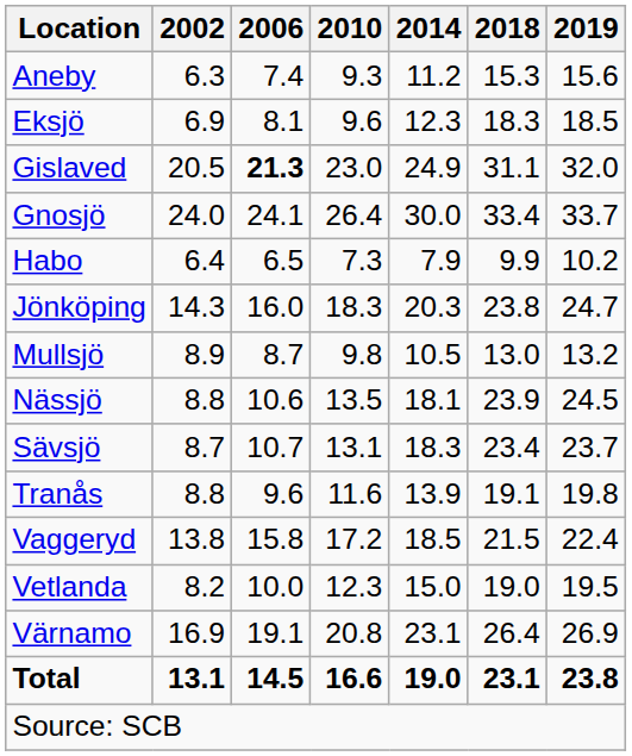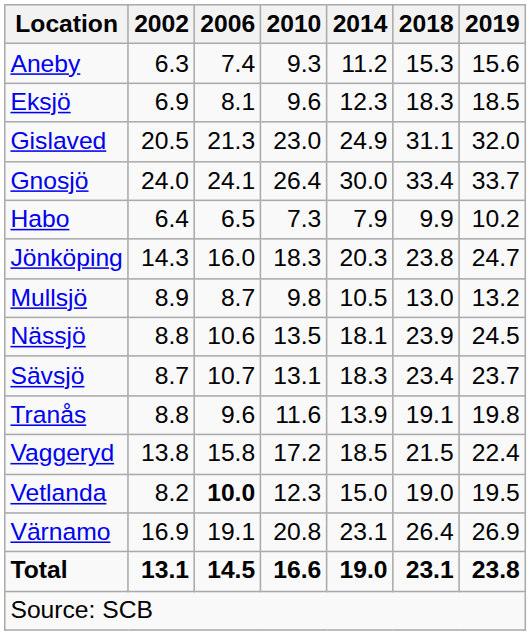Gislaved | 2006: bold -> normal
Vetlanda | 2006: normal -> bold
